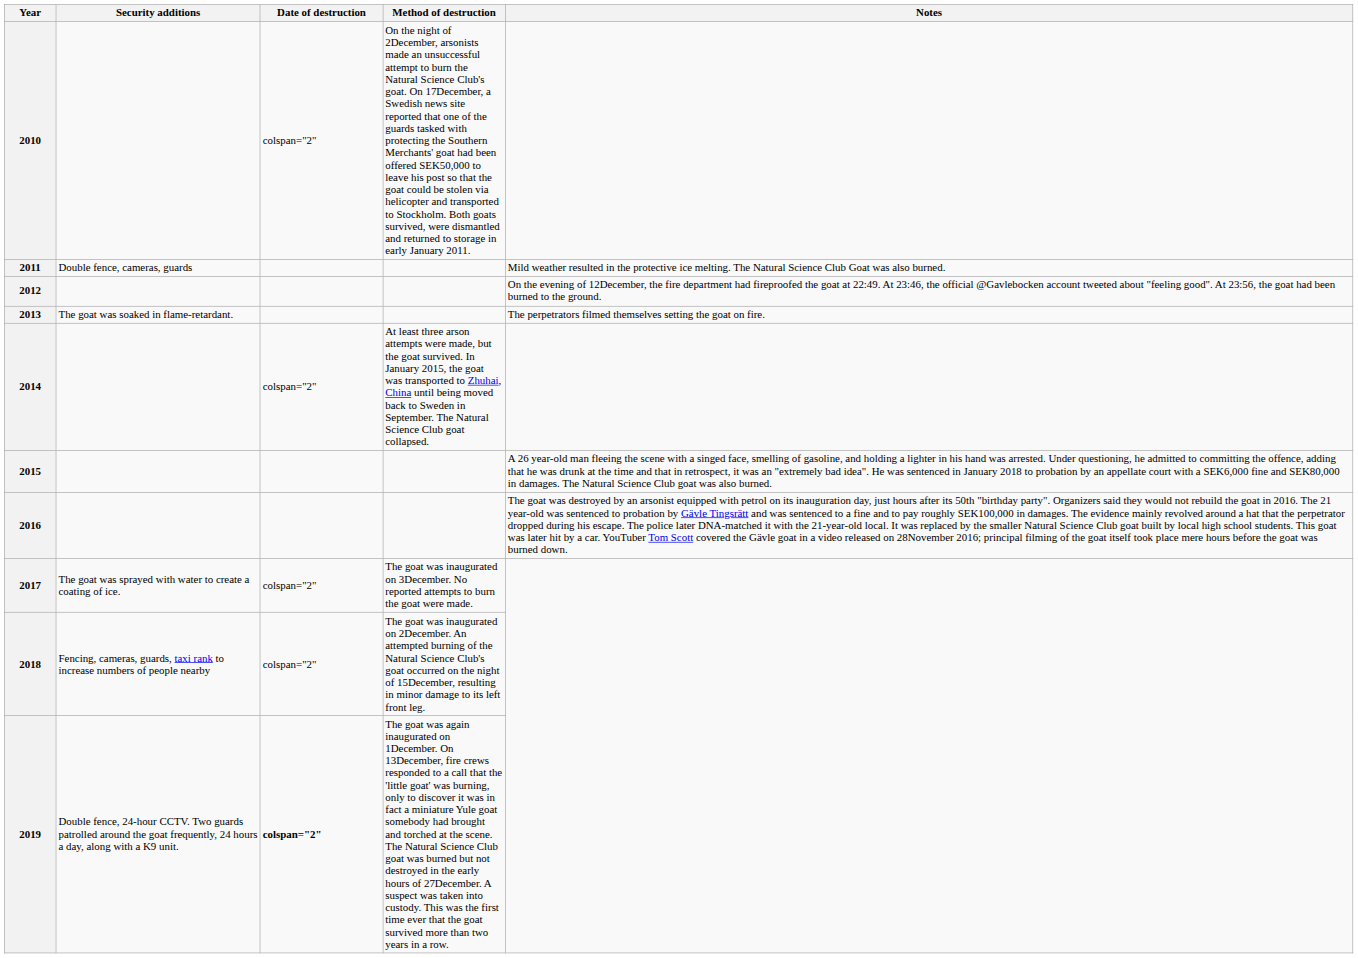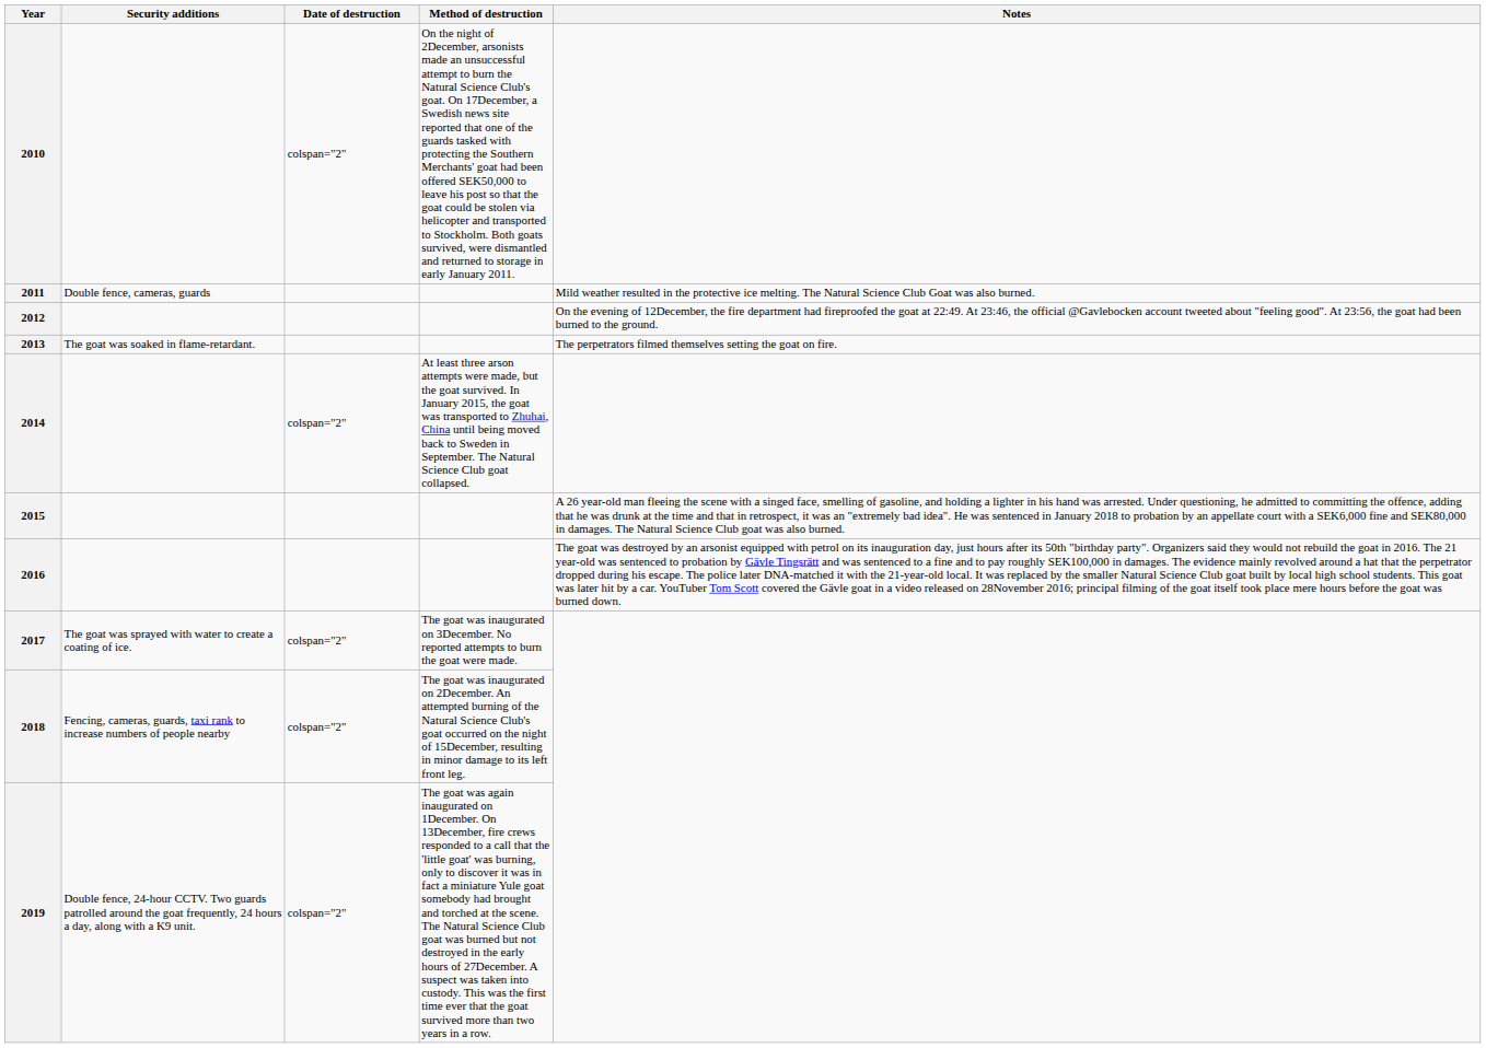2019 | Date of destruction: bold -> normal
